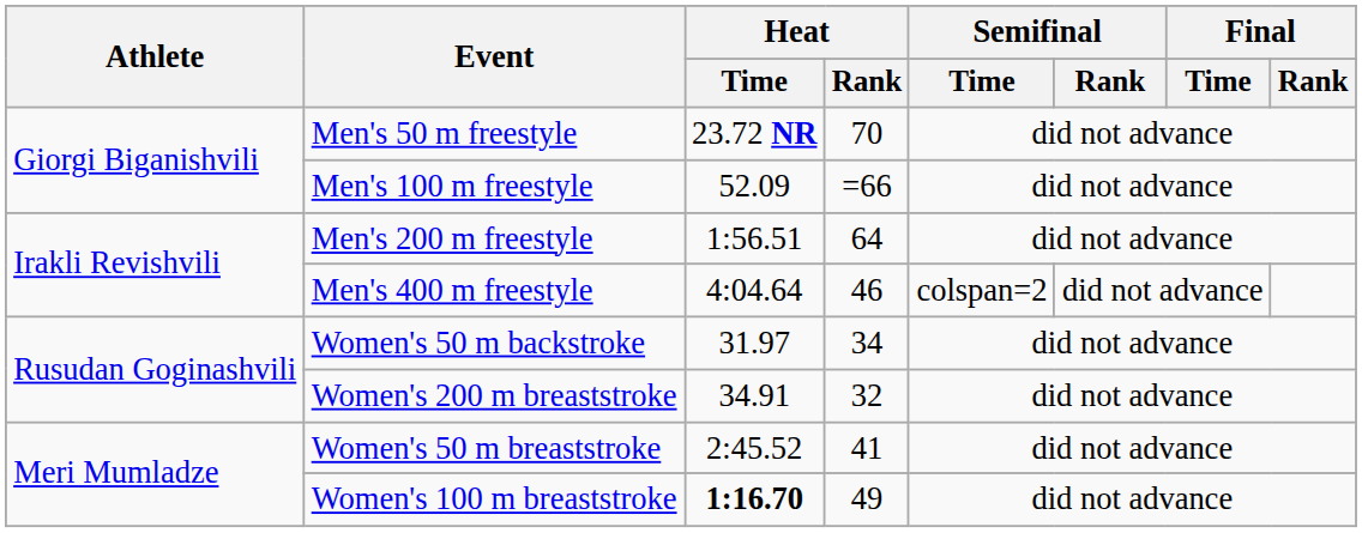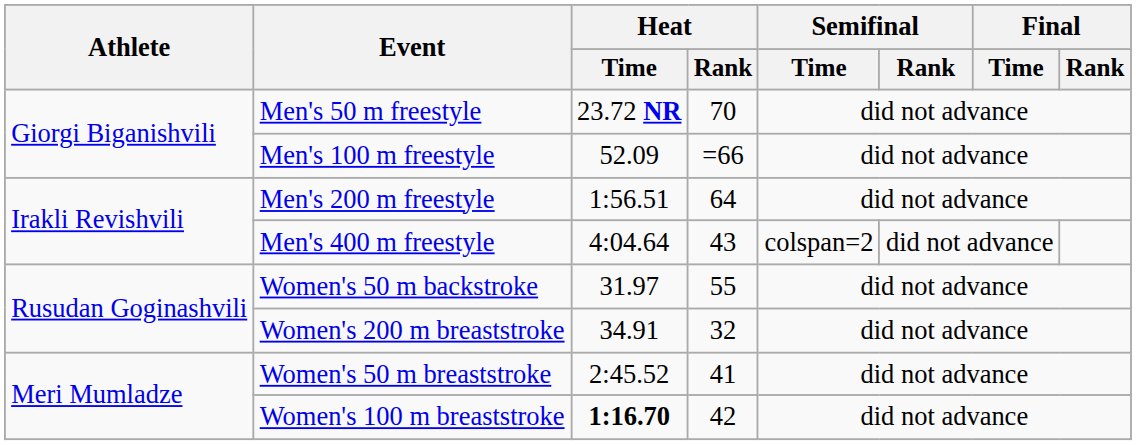Men's 400 m freestyle | Heat / Rank: 46 -> 43
Women's 50 m backstroke | Heat / Rank: 34 -> 55
Women's 100 m breaststroke | Heat / Rank: 49 -> 42
